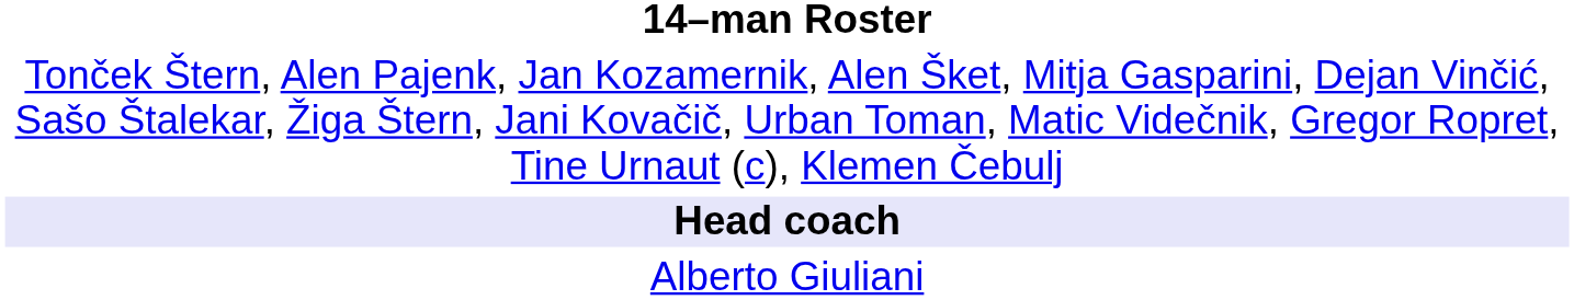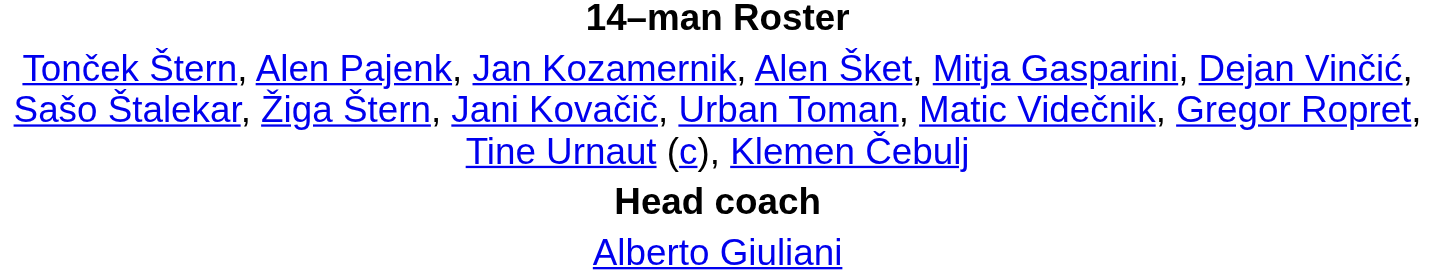row 3 | column 1: lavender background -> no background
